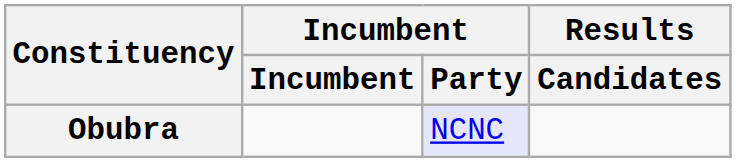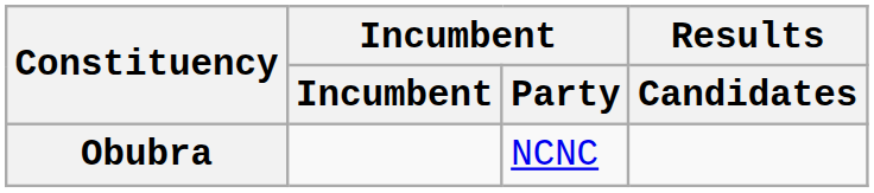Obubra | Incumbent / Party: lavender background -> no background
